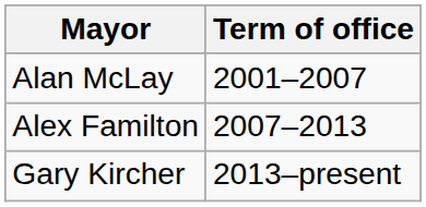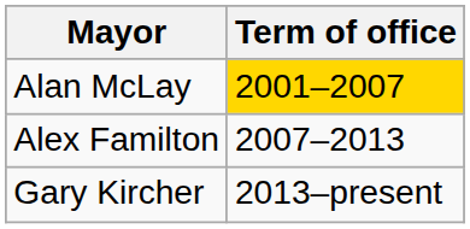Alan McLay | Term of office: no background -> gold background
